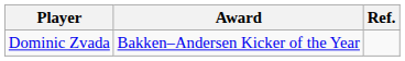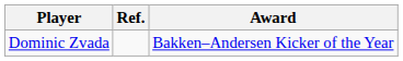columns swapped: Award <-> Ref.
